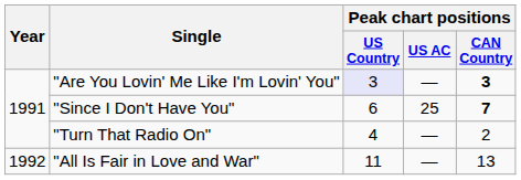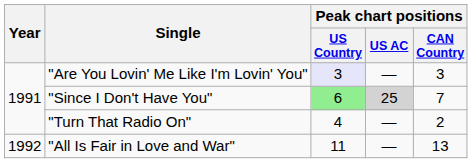"Are You Lovin' Me Like I'm Lovin' You" | Peak chart positions / CAN Country: bold -> normal
"Since I Don't Have You" | Peak chart positions / US Country: no background -> lightgreen background
"Since I Don't Have You" | Peak chart positions / US AC: no background -> lightgrey background
"Since I Don't Have You" | Peak chart positions / CAN Country: bold -> normal
